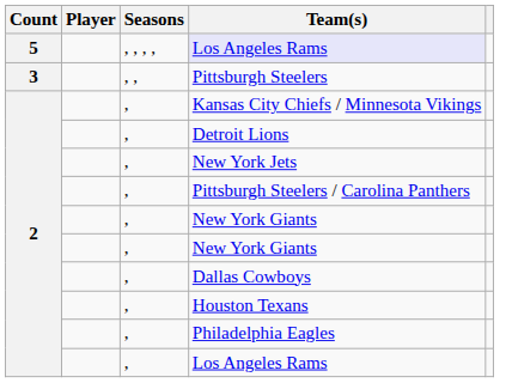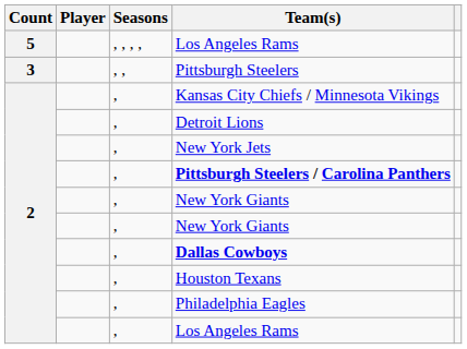5 / Los Angeles Rams | Team(s): lavender background -> no background
Pittsburgh Steelers / Carolina Panthers | Team(s): normal -> bold
Dallas Cowboys | Team(s): normal -> bold
